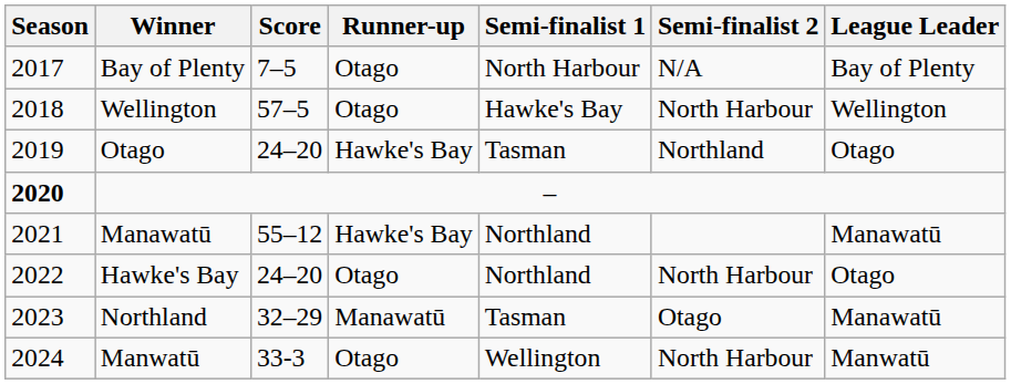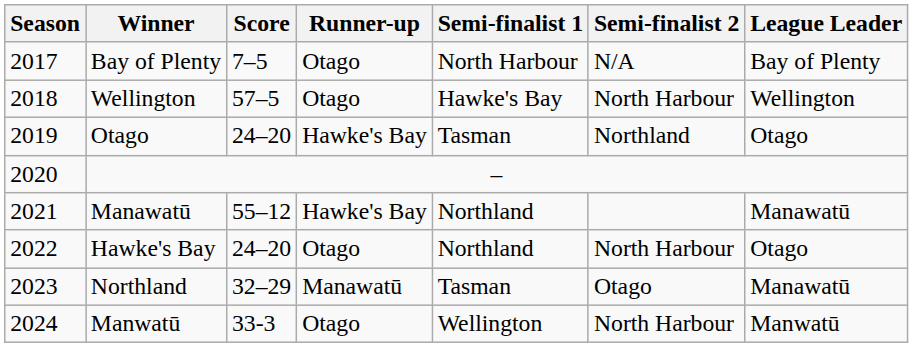– | Season: bold -> normal
